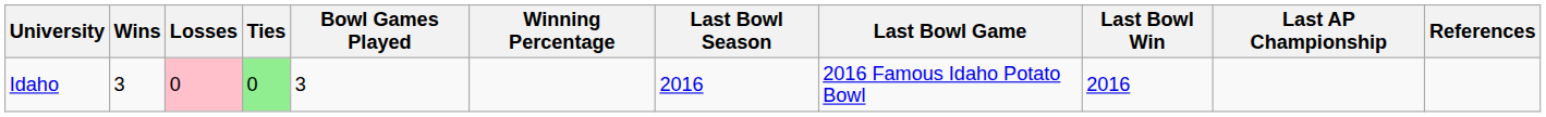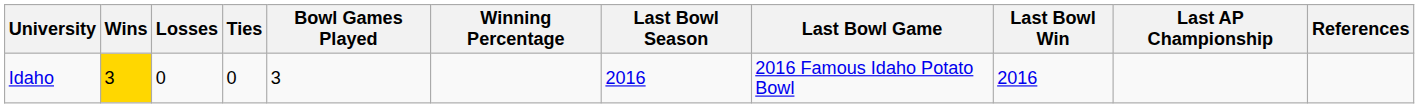Idaho | Wins: no background -> gold background
Idaho | Losses: pink background -> no background
Idaho | Ties: lightgreen background -> no background
